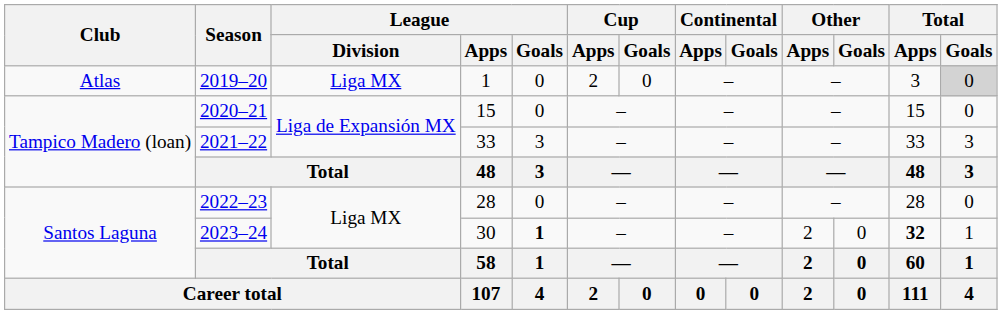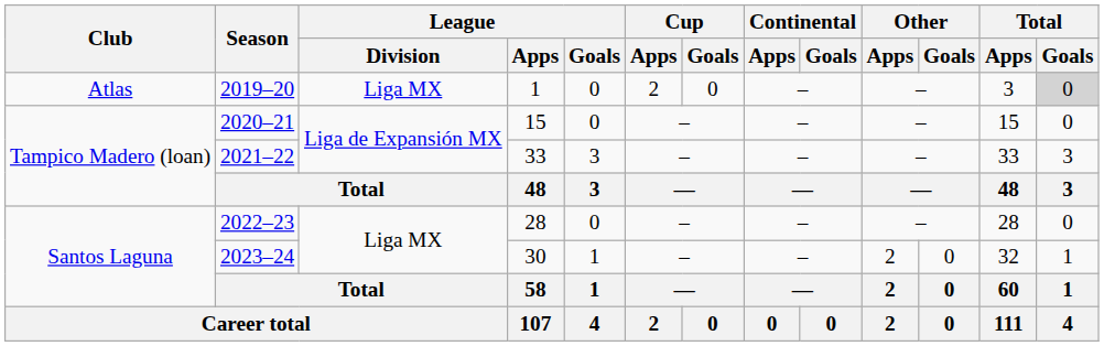2023–24 | League / Goals: bold -> normal
2023–24 | Total / Apps: bold -> normal
